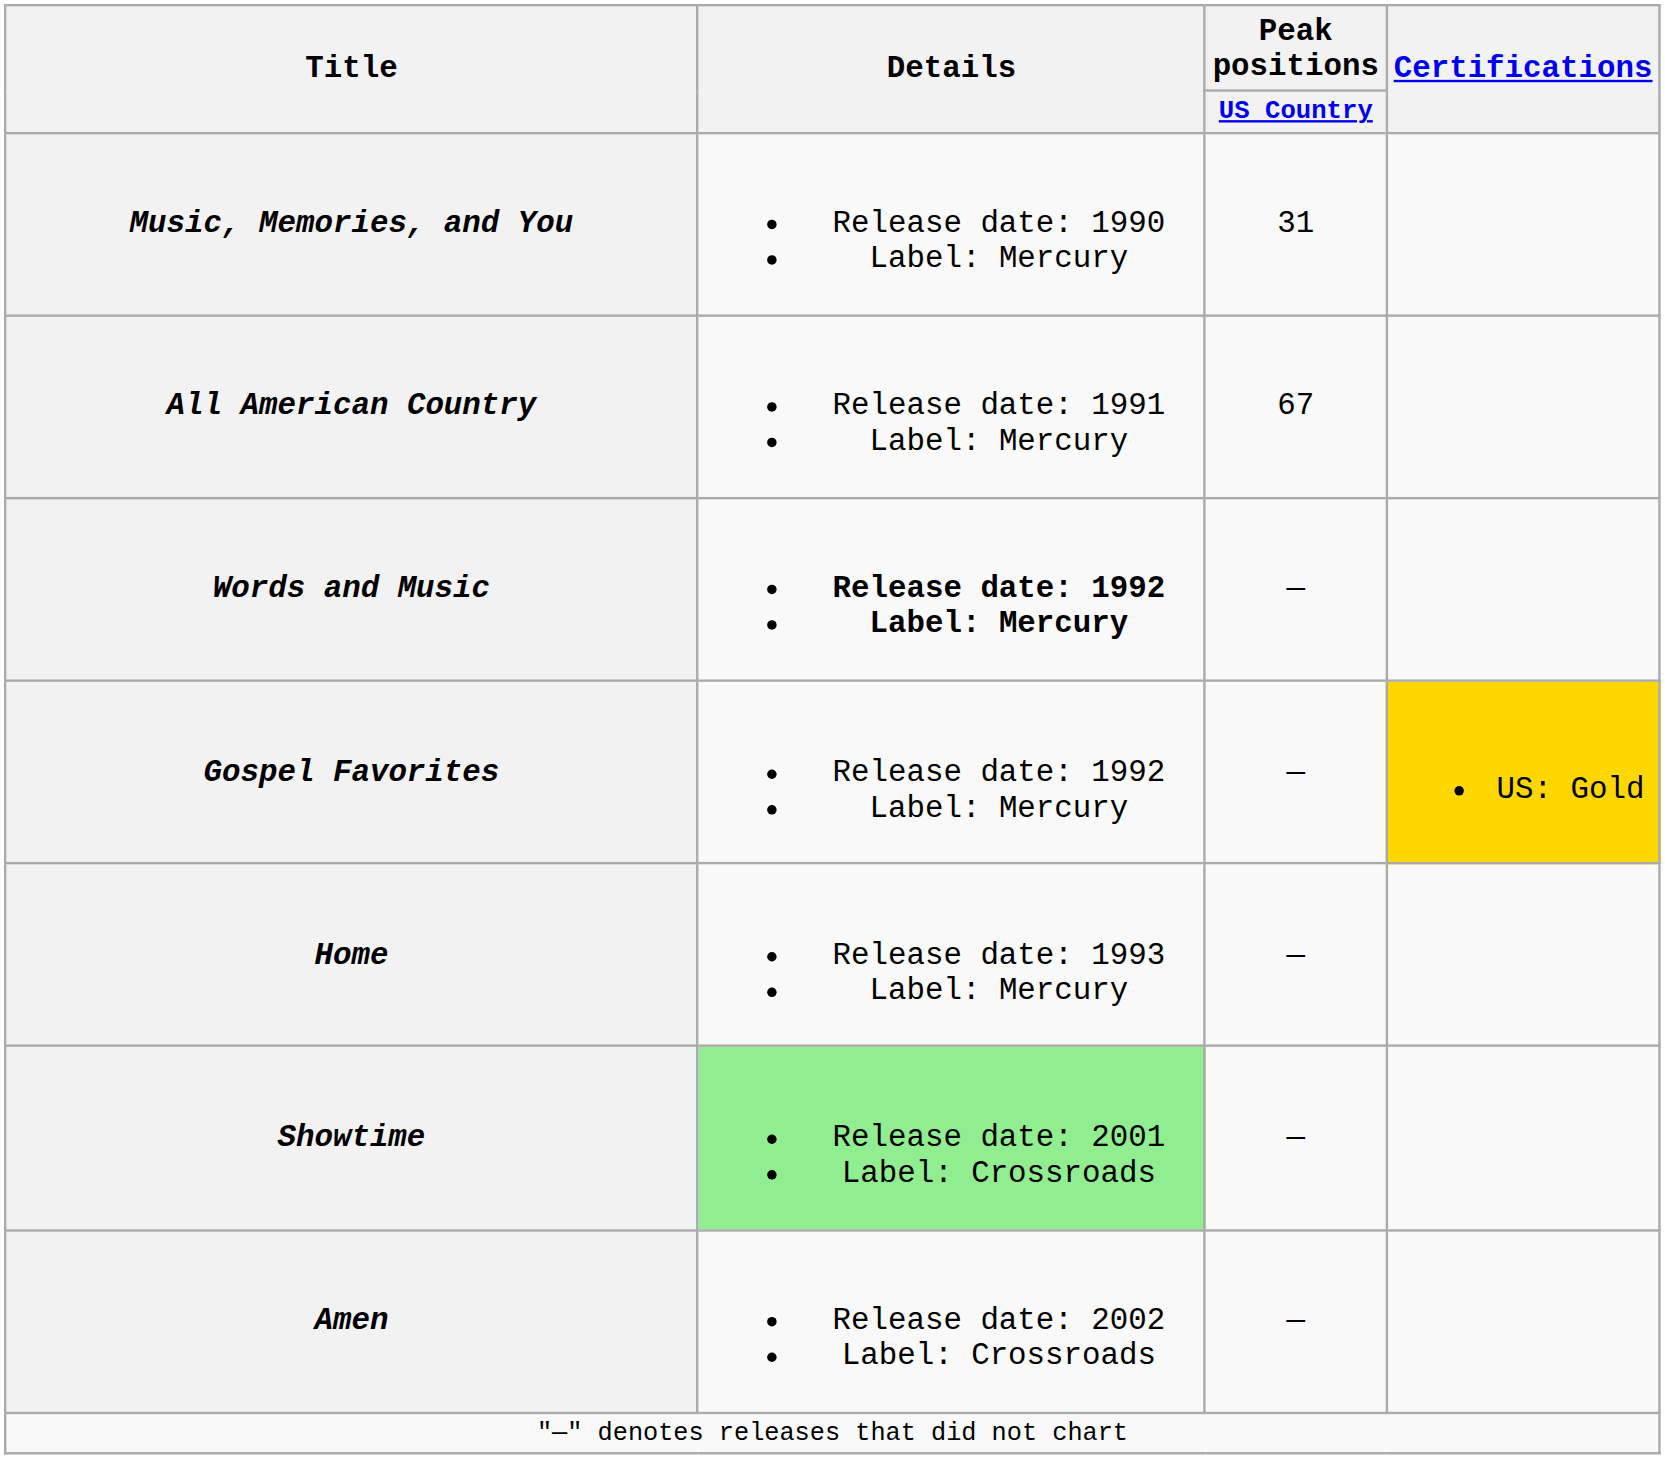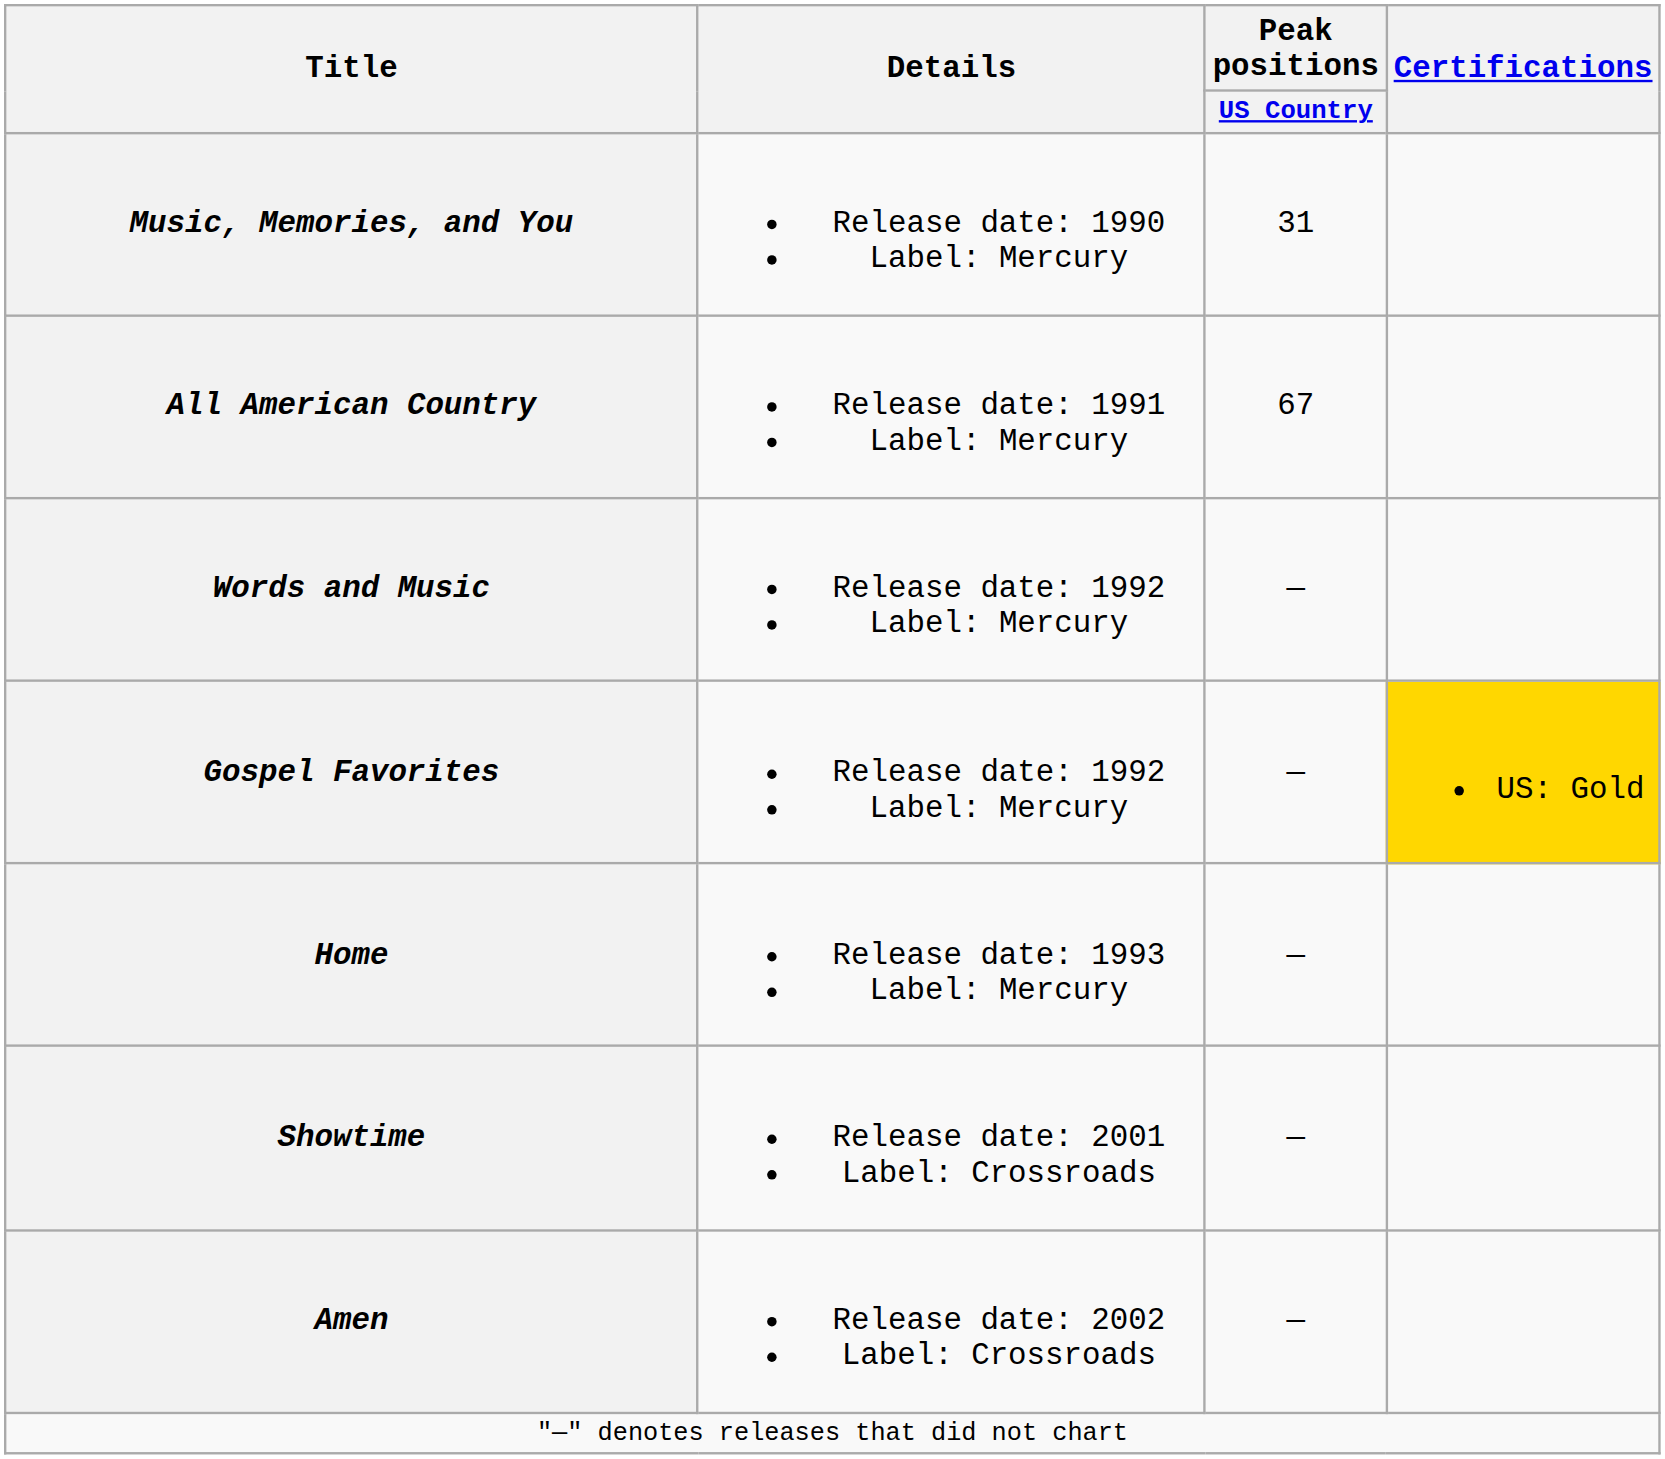Words and Music | Details: bold -> normal
Showtime | Details: lightgreen background -> no background
